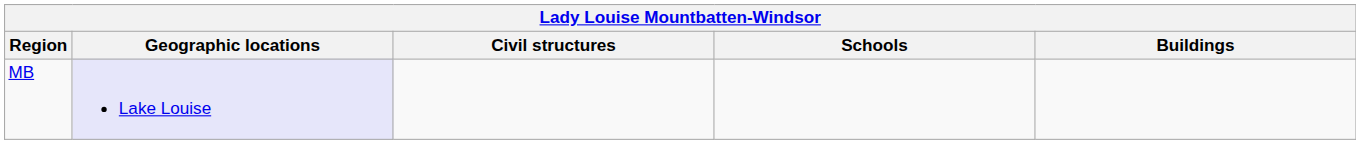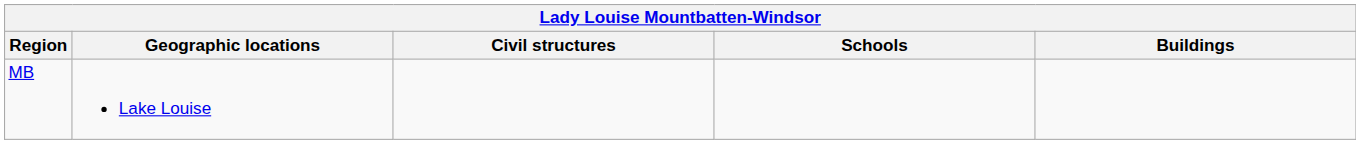MB | Geographic locations: lavender background -> no background
